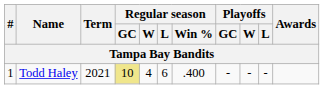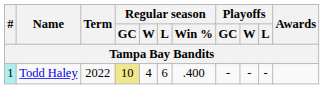Todd Haley | #: no background -> paleturquoise background
Todd Haley | Term: 2021 -> 2022
